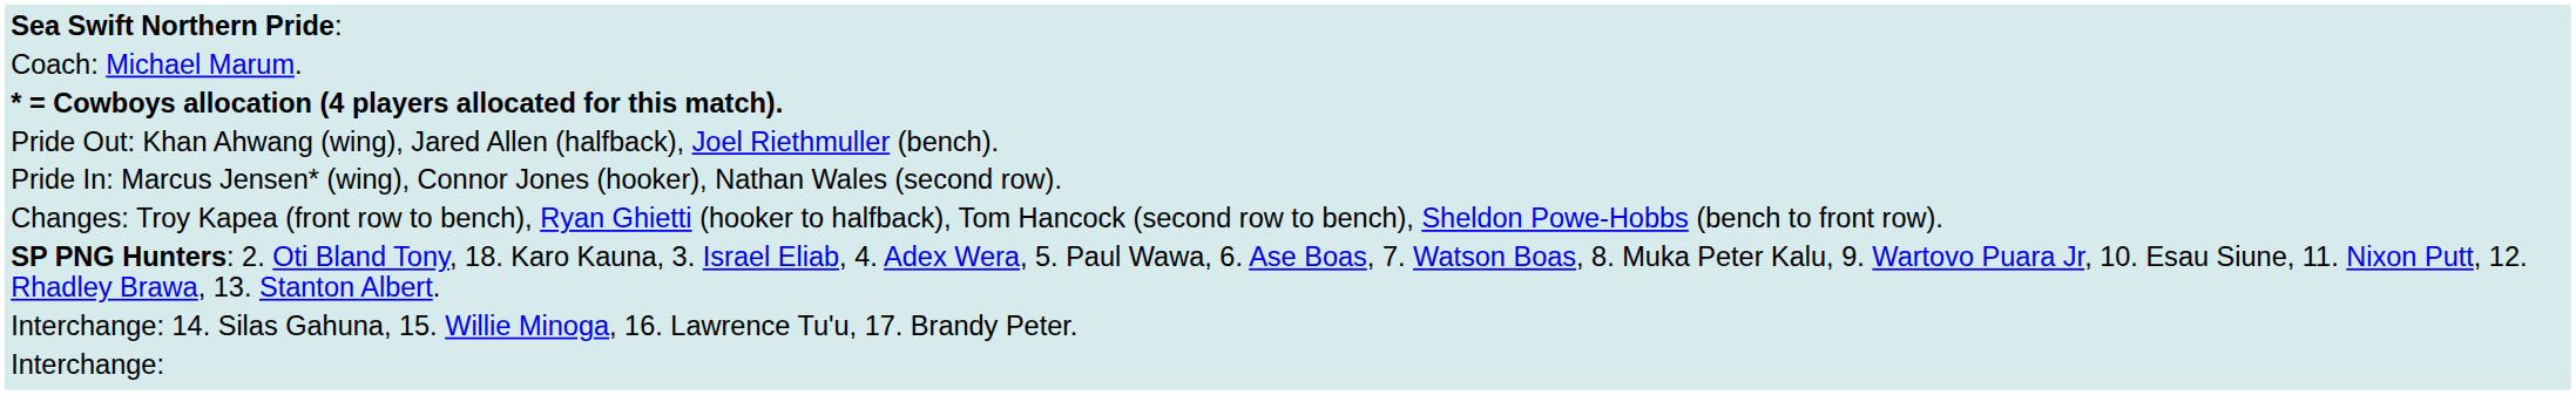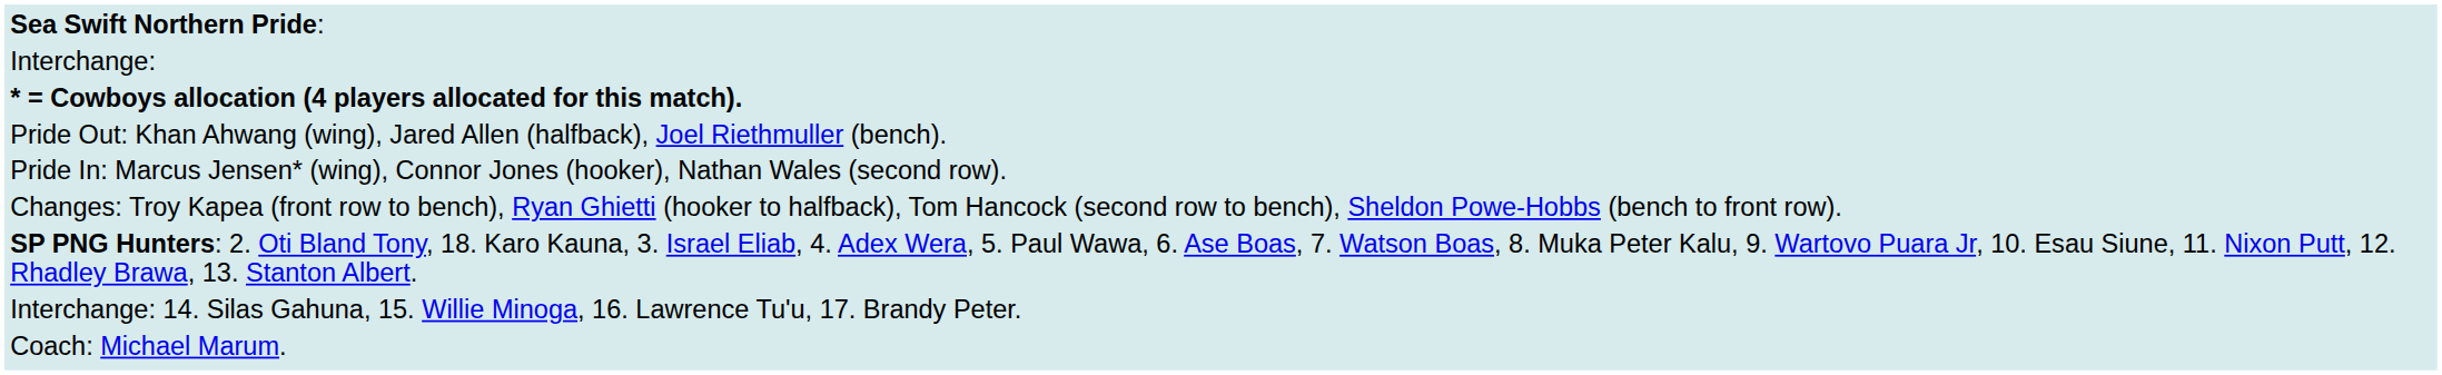row 2 | column 1: Coach: Michael Marum. -> Interchange:
row 9 | column 1: Interchange: -> Coach: Michael Marum.
